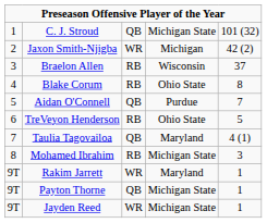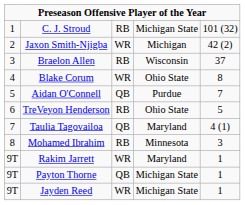C. J. Stroud | column 3: QB -> RB
Blake Corum | column 3: RB -> WR
Mohamed Ibrahim | column 4: Michigan State -> Minnesota
